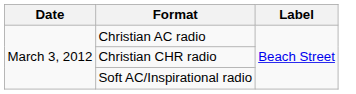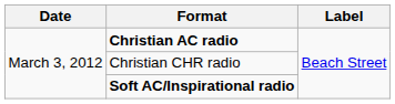Christian AC radio | Format: normal -> bold
Soft AC/Inspirational radio | Format: normal -> bold
